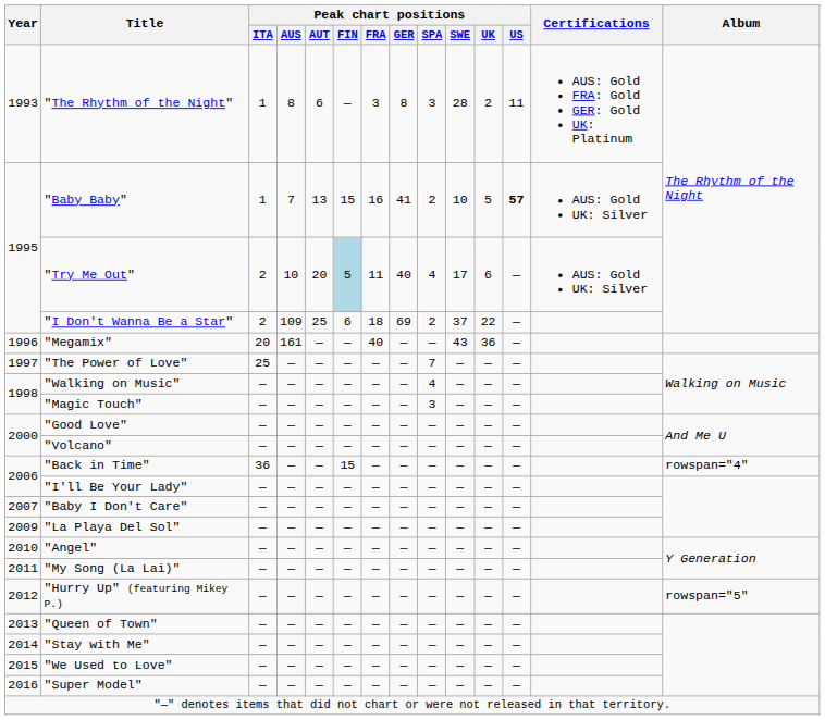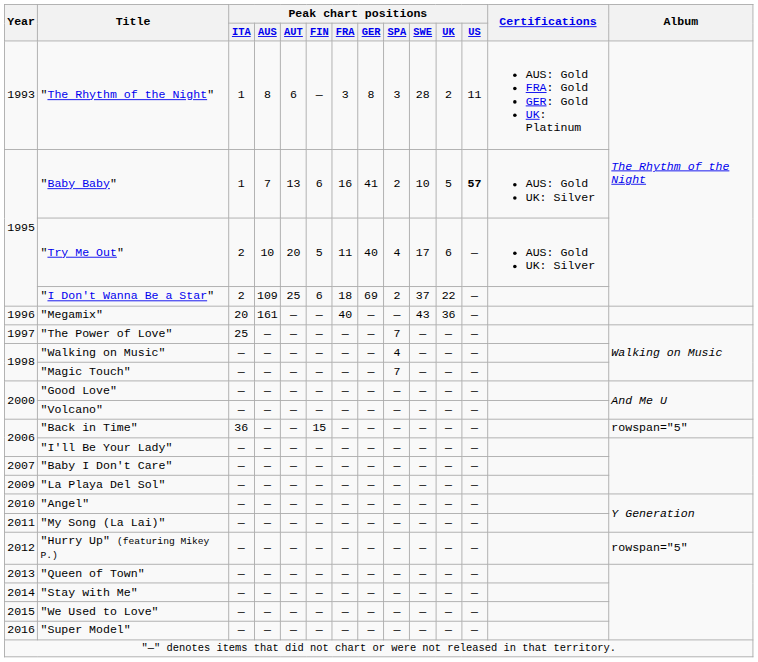"Baby Baby" | Peak chart positions / FIN: 15 -> 6
"Try Me Out" | Peak chart positions / FIN: lightblue background -> no background
"Magic Touch" | Peak chart positions / SPA: 3 -> 7
"Back in Time" | Album: rowspan="4" -> rowspan="5"
